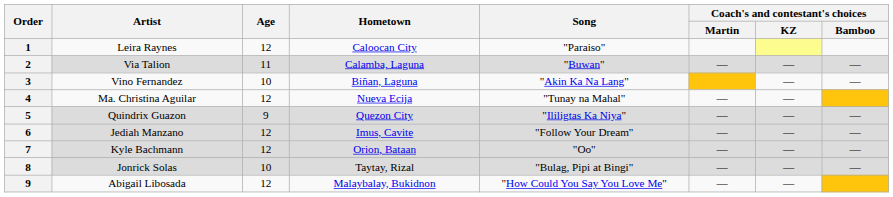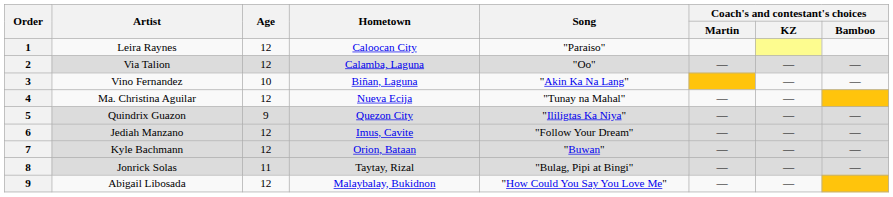Via Talion | Age: 11 -> 12
Via Talion | Song: "Buwan" -> "Oo"
Kyle Bachmann | Song: "Oo" -> "Buwan"
Jonrick Solas | Age: 10 -> 11
